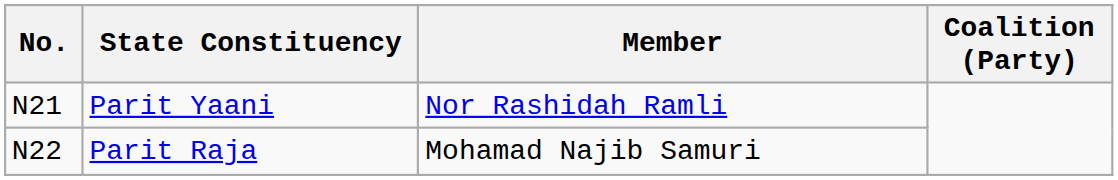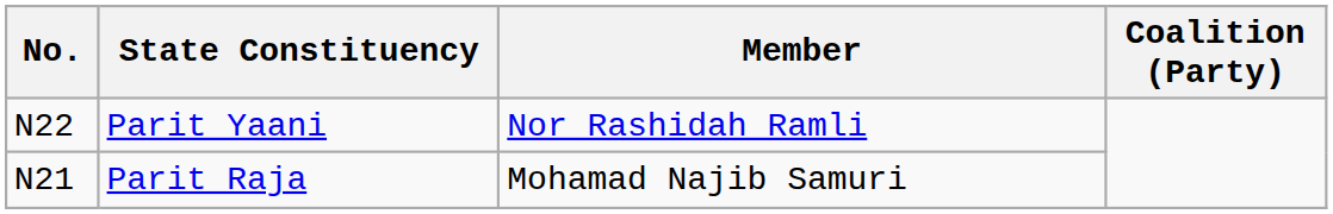Parit Yaani | No.: N21 -> N22
Parit Raja | No.: N22 -> N21
